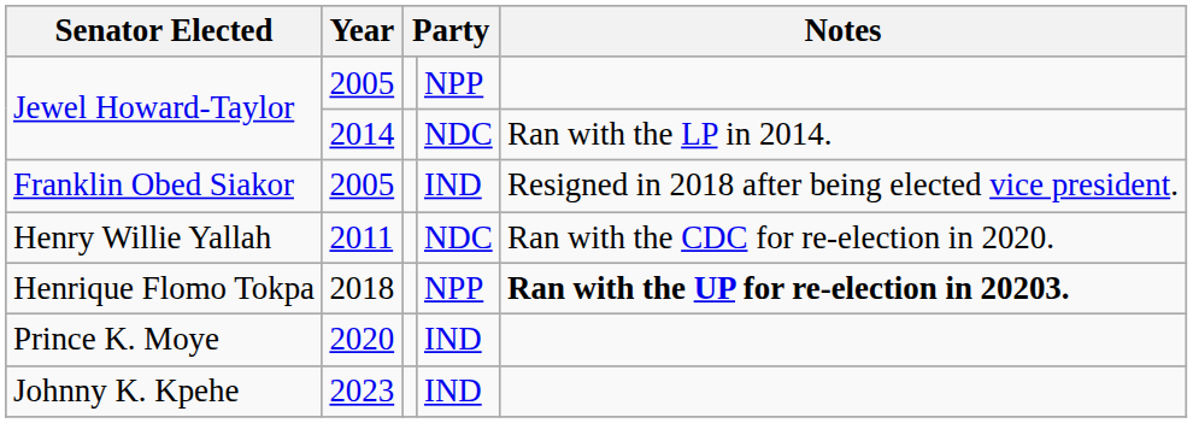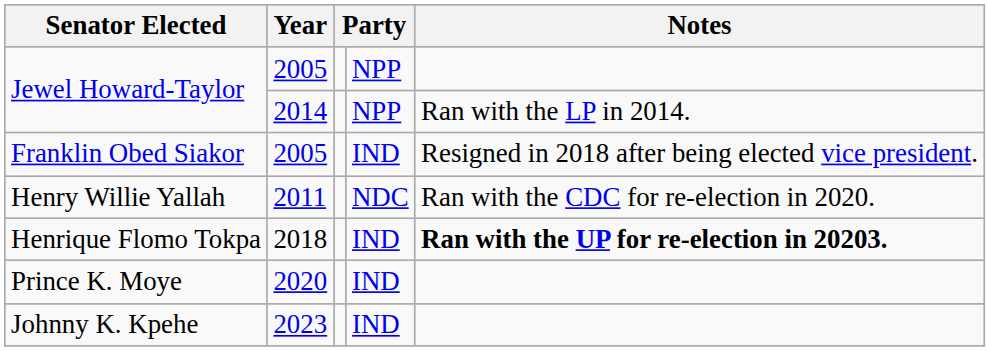Jewel Howard-Taylor / 2014 | column 4: NDC -> NPP
Henrique Flomo Tokpa | column 4: NPP -> IND
